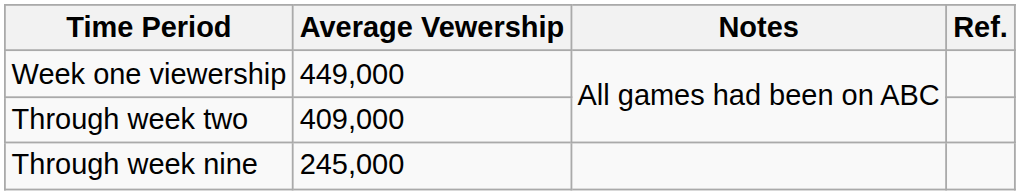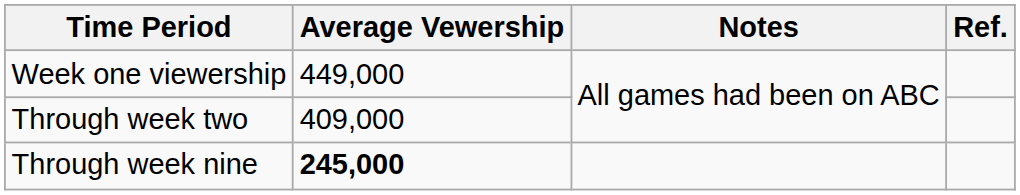Through week nine | Average Vewership: normal -> bold
